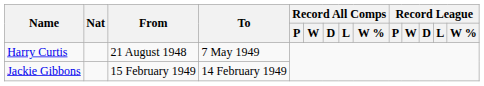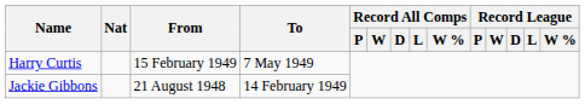Harry Curtis | From: 21 August 1948 -> 15 February 1949
Jackie Gibbons | From: 15 February 1949 -> 21 August 1948
